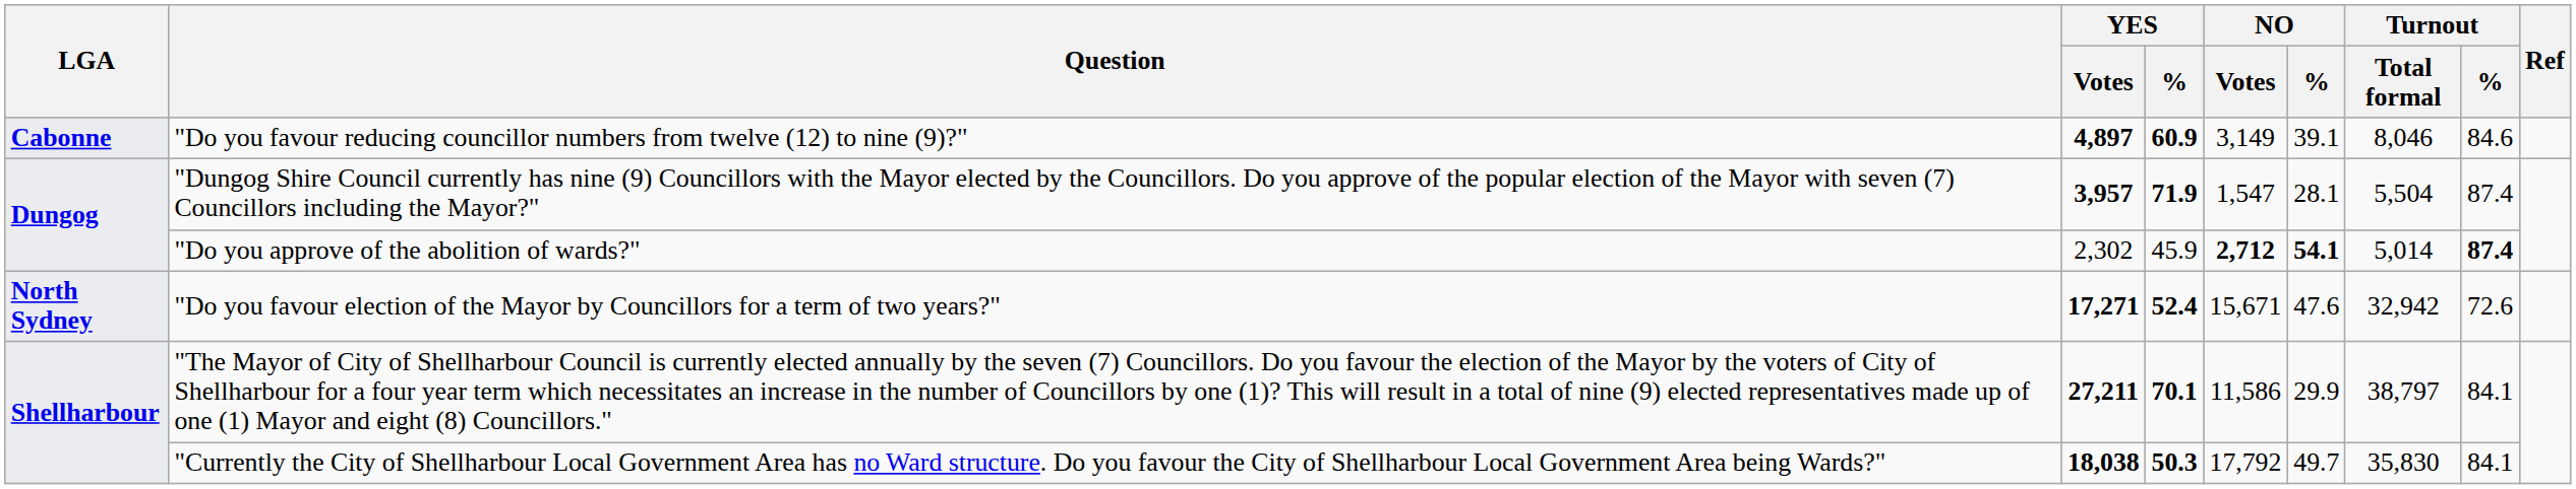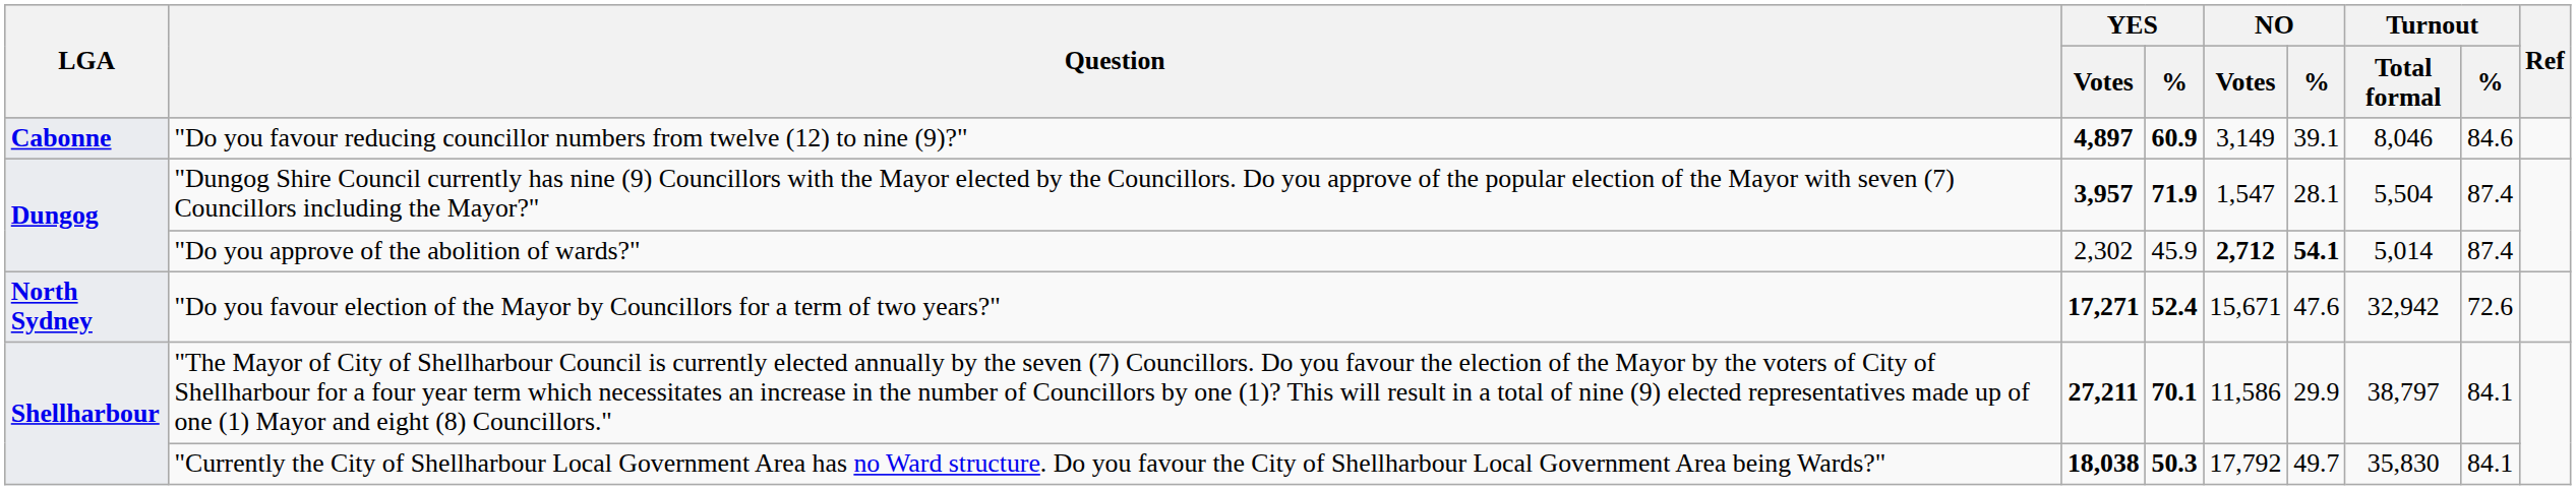"Do you approve of the abolition of wards?" | Turnout / %: bold -> normal
